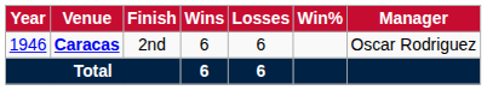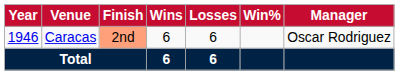1946 | Venue: bold -> normal
1946 | Finish: no background -> lightsalmon background
